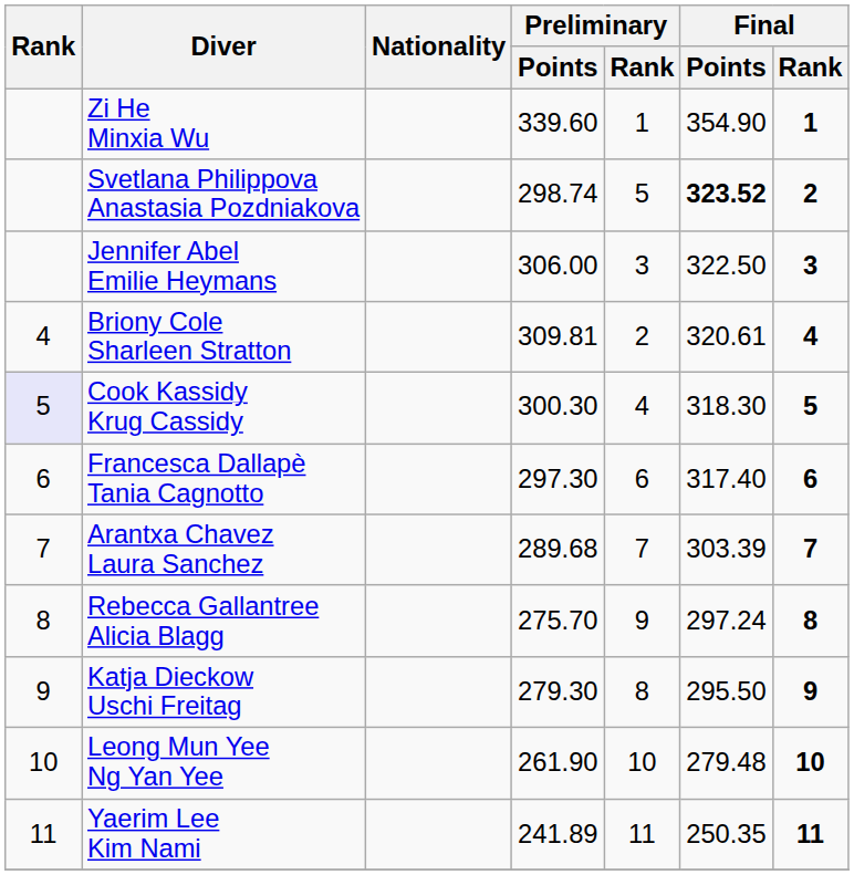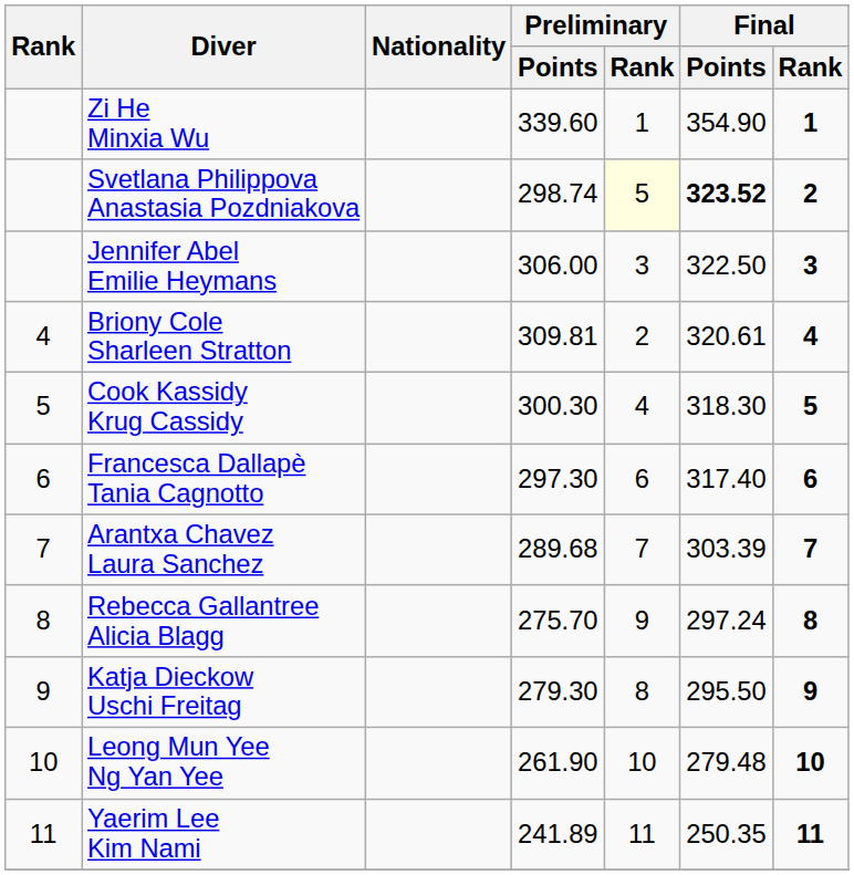Svetlana Philippova Anastasia Pozdniakova | Preliminary / Rank: no background -> lightyellow background
Cook Kassidy Krug Cassidy | Rank: lavender background -> no background
